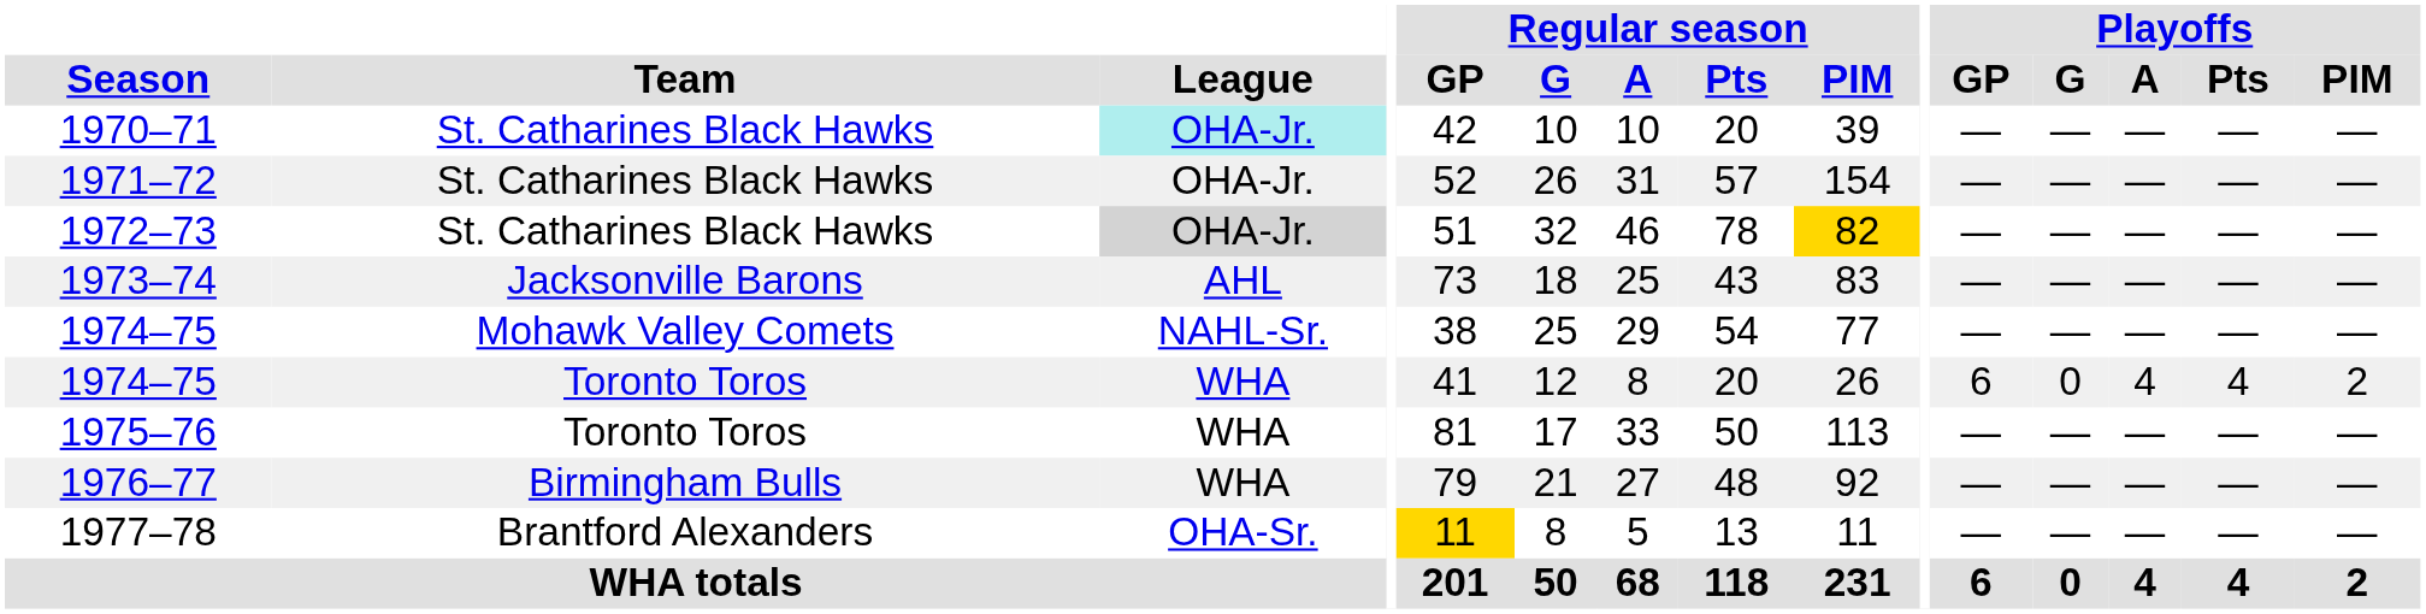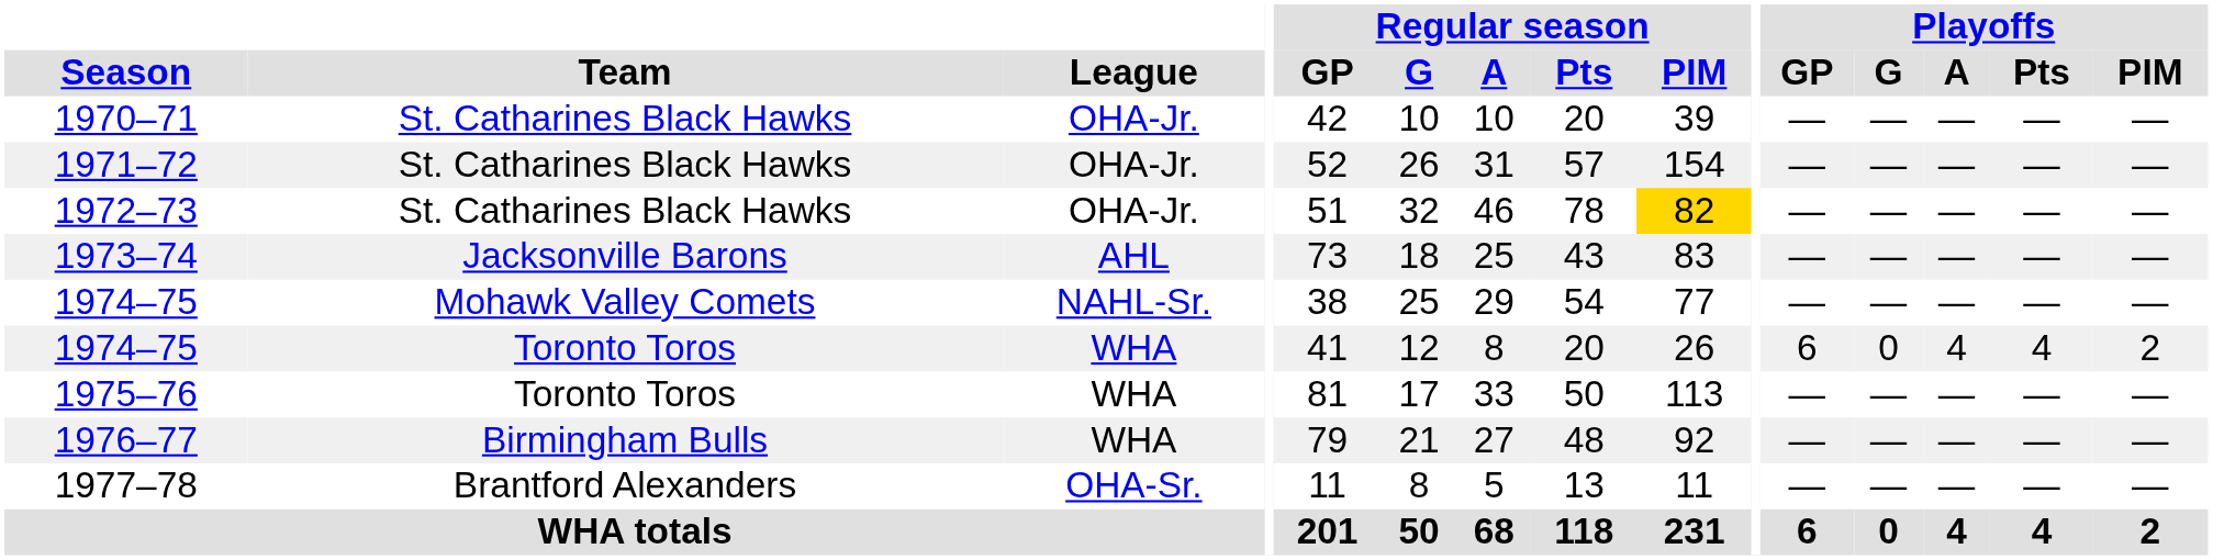1970–71 | League: paleturquoise background -> no background
1972–73 | League: lightgrey background -> no background
1977–78 | Regular season / GP: gold background -> no background
